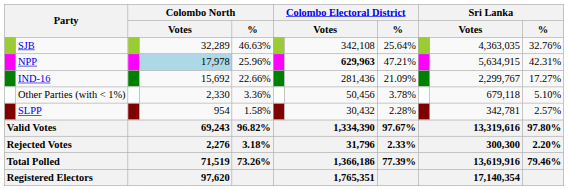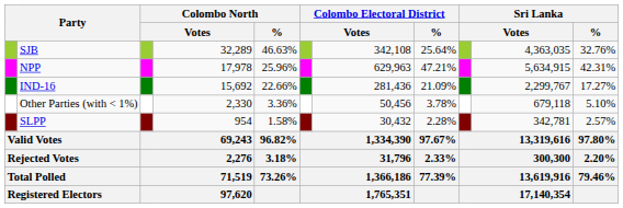NPP | column 4: lightblue background -> no background
NPP | column 7: bold -> normal
